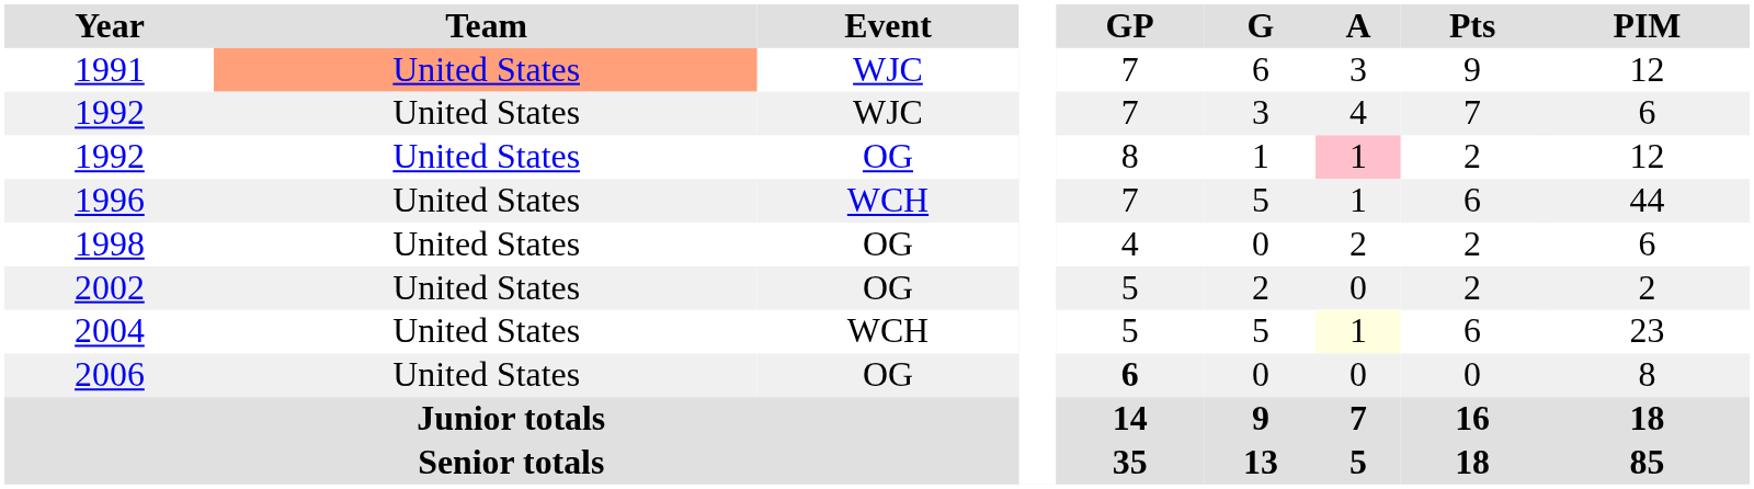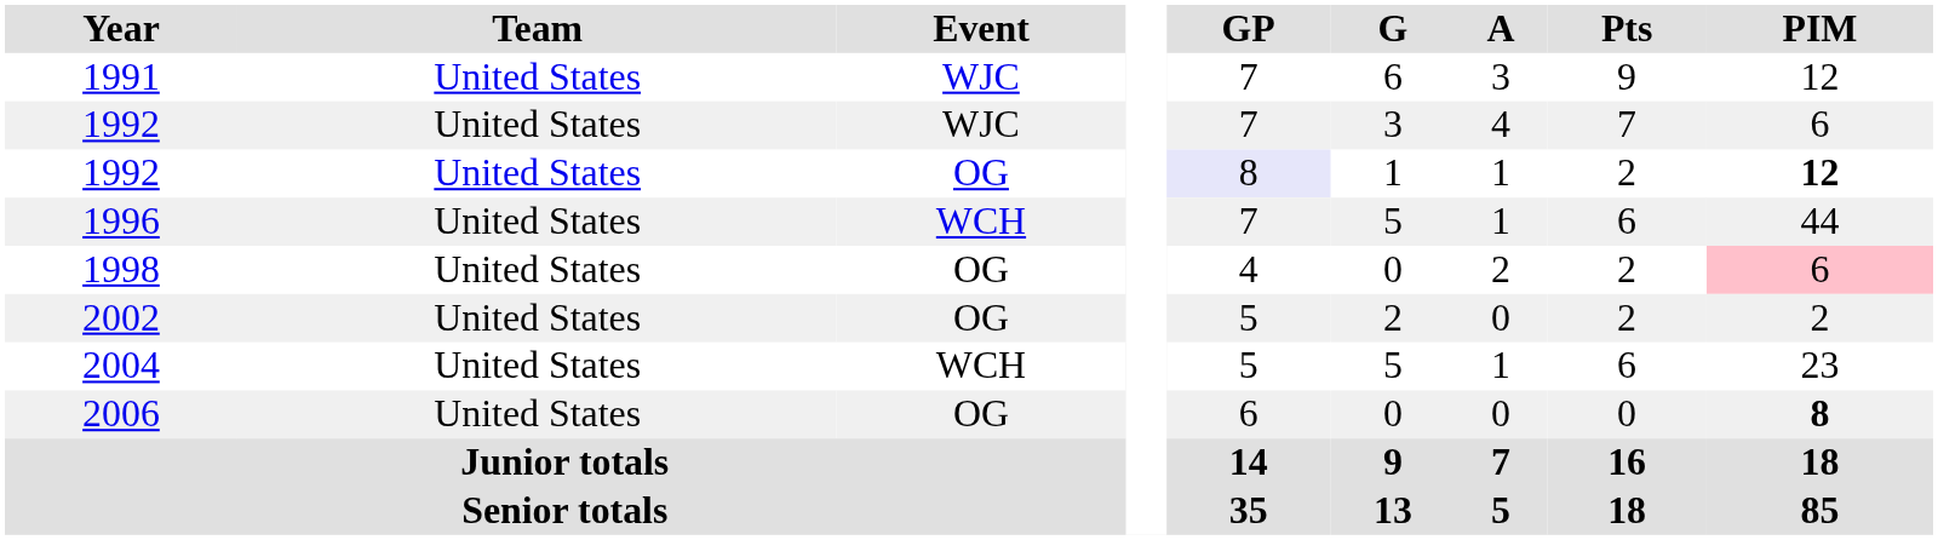1991 | Team: lightsalmon background -> no background
1992 / OG | GP: no background -> lavender background
1992 / OG | A: pink background -> no background
1992 / OG | PIM: normal -> bold
1998 | PIM: no background -> pink background
2004 | A: lightyellow background -> no background
2006 | GP: bold -> normal
2006 | PIM: normal -> bold
